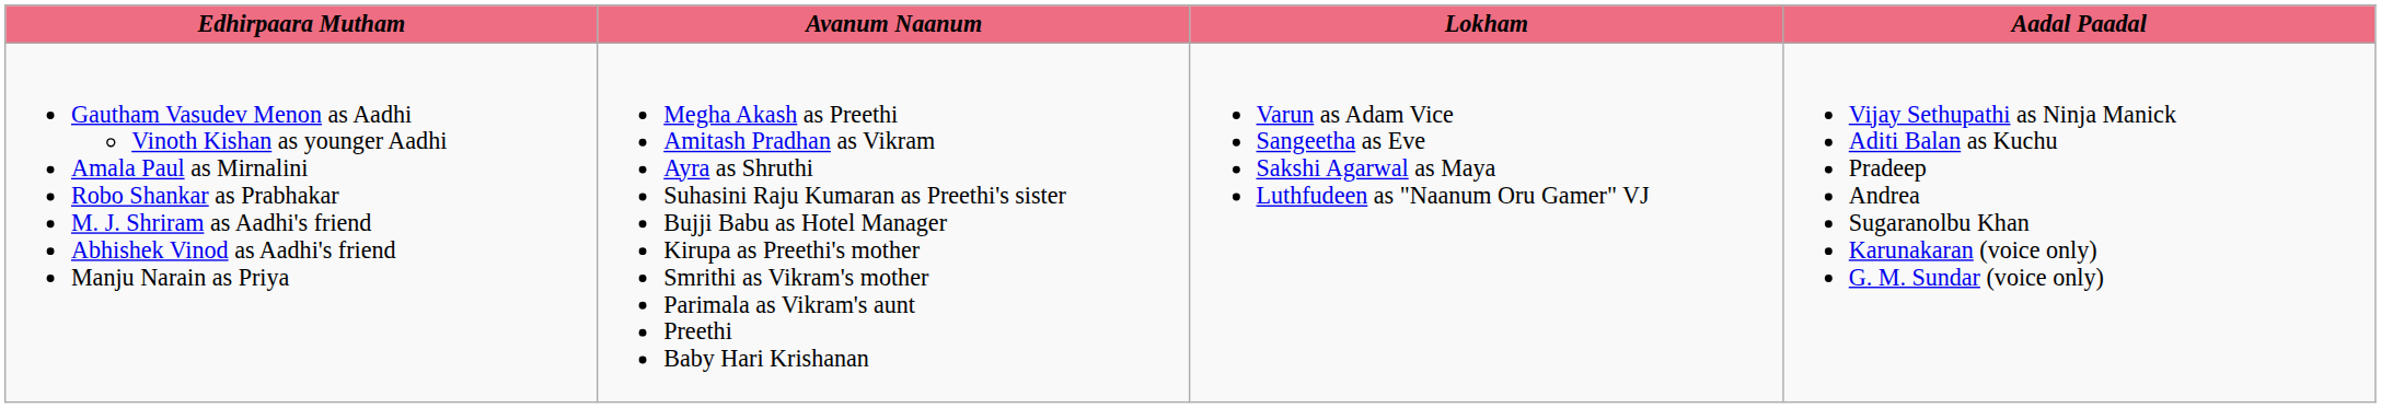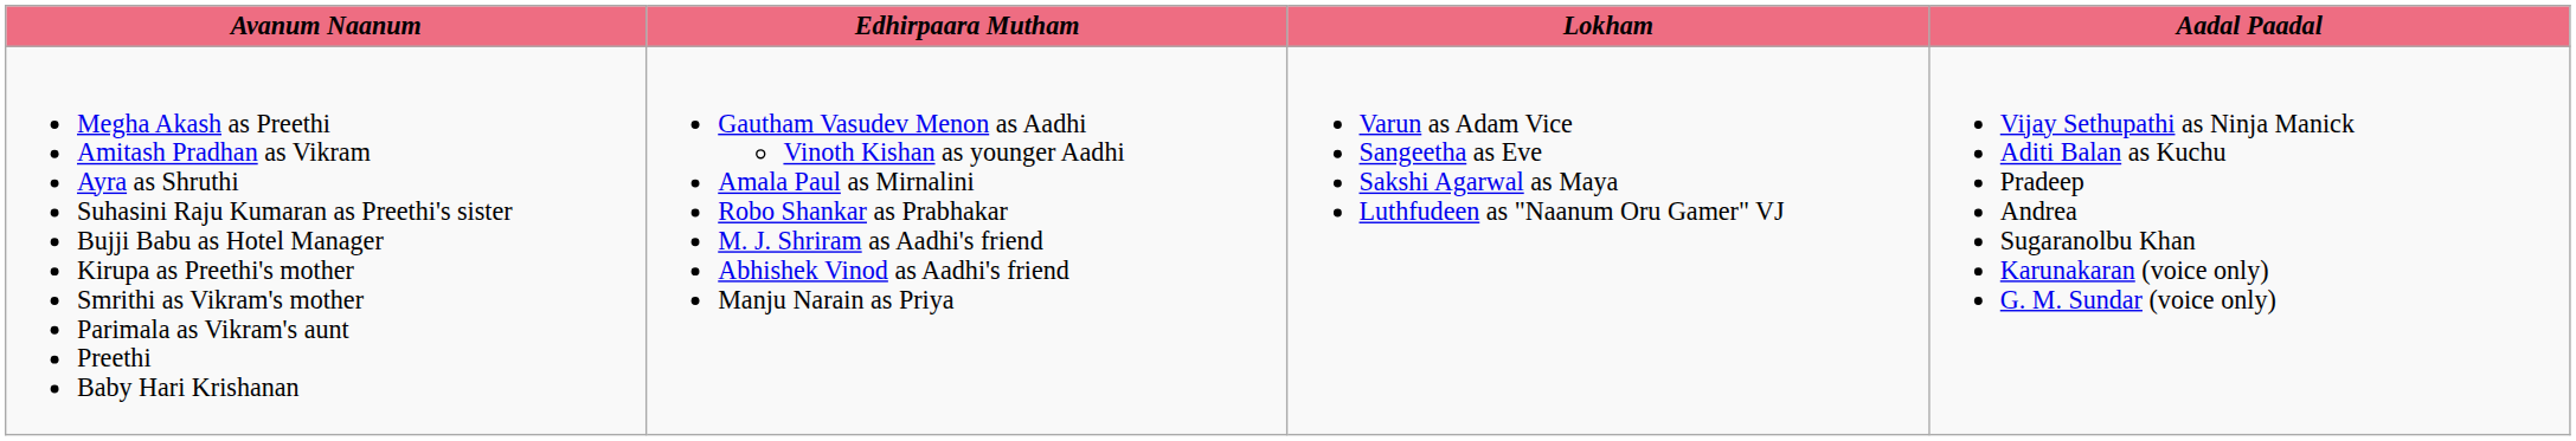columns swapped: Edhirpaara Mutham <-> Avanum Naanum
